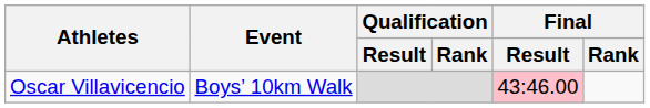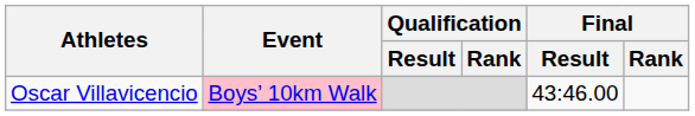Oscar Villavicencio | Event: no background -> pink background
Oscar Villavicencio | Final / Result: pink background -> no background
